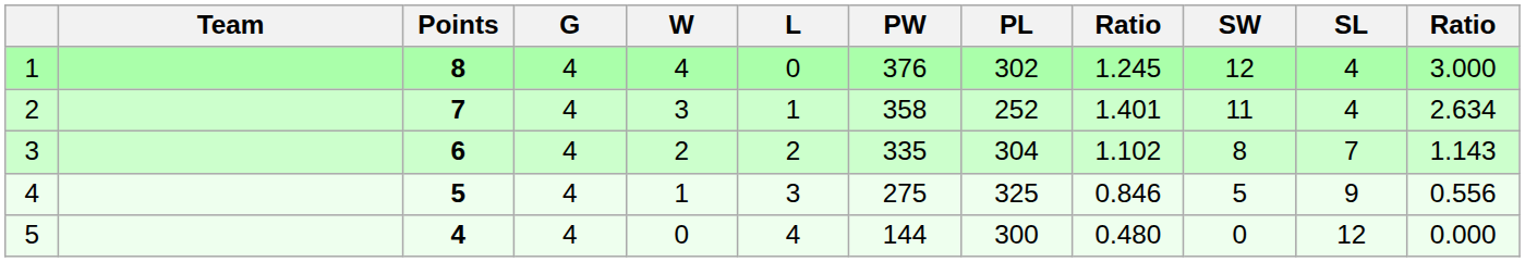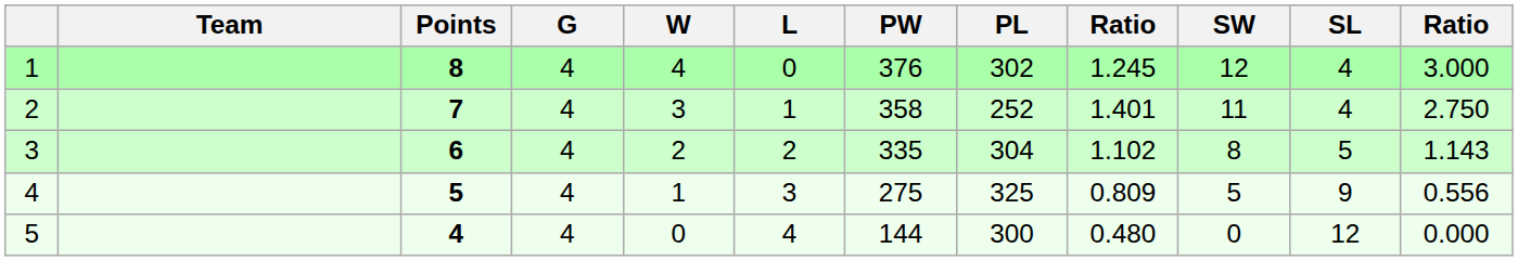row 3 | column 12: 2.634 -> 2.750
row 4 | SL: 7 -> 5
row 5 | column 9: 0.846 -> 0.809
